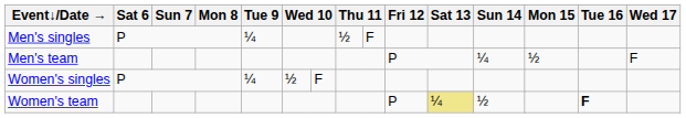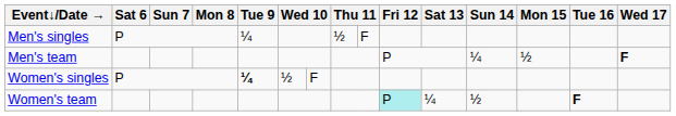Men's team | Wed 17: normal -> bold
Women's singles | Tue 9: normal -> bold
Women's team | Fri 12: no background -> paleturquoise background
Women's team | Sat 13: khaki background -> no background
